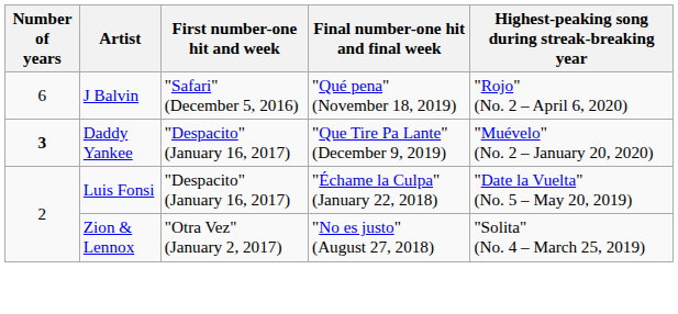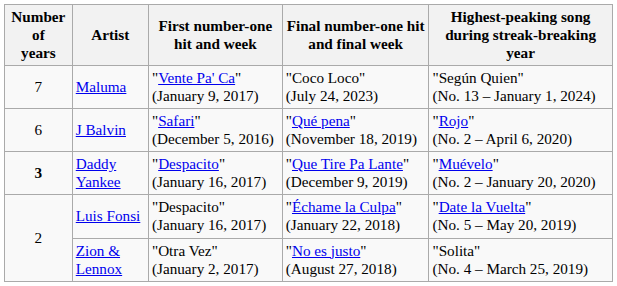+ row: 7 | Maluma | "Vente Pa' Ca" (January 9, 2017) | "Coco Loco" (July 24, 2023) | "Según Quien" (No. 13 – January 1, 2024)
